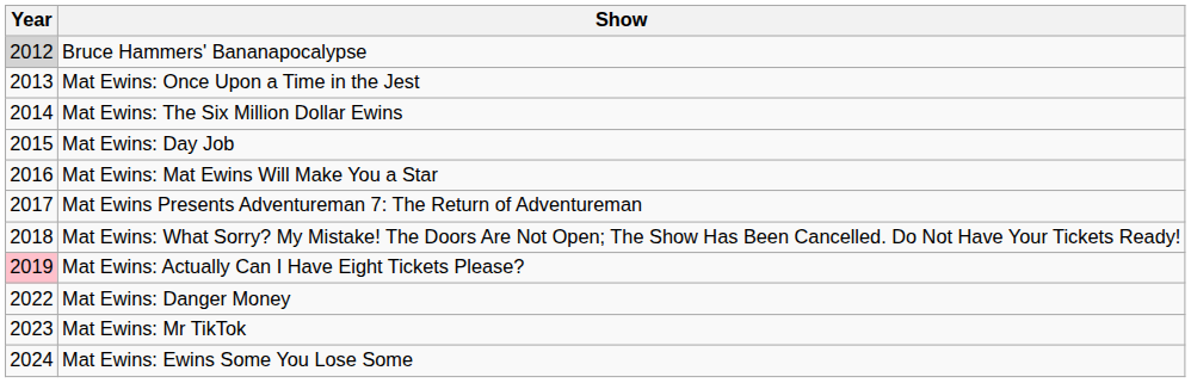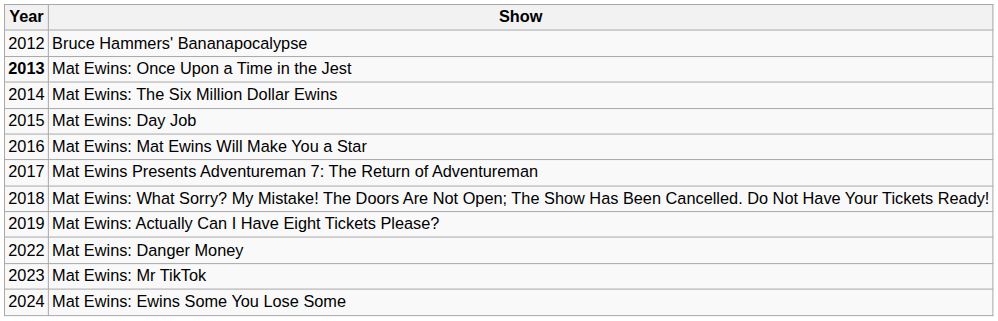Bruce Hammers' Bananapocalypse | Year: lightgrey background -> no background
Mat Ewins: Once Upon a Time in the Jest | Year: normal -> bold
Mat Ewins: Actually Can I Have Eight Tickets Please? | Year: pink background -> no background
